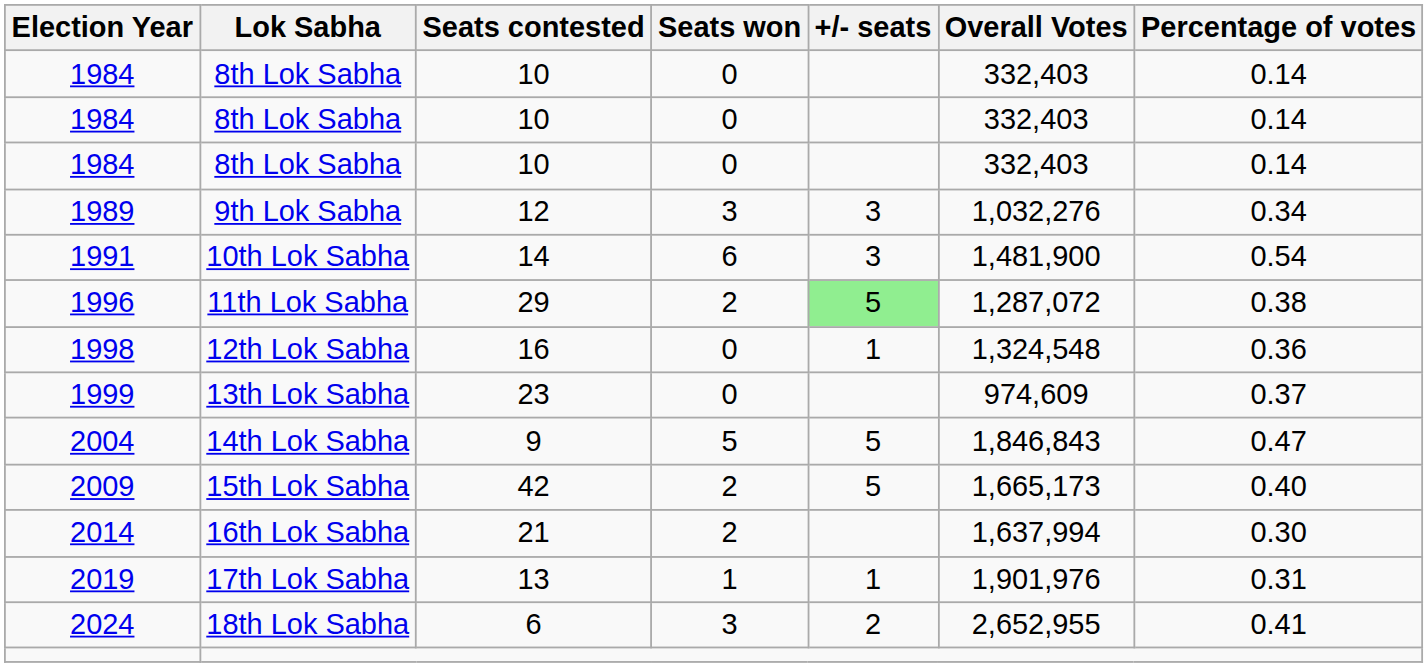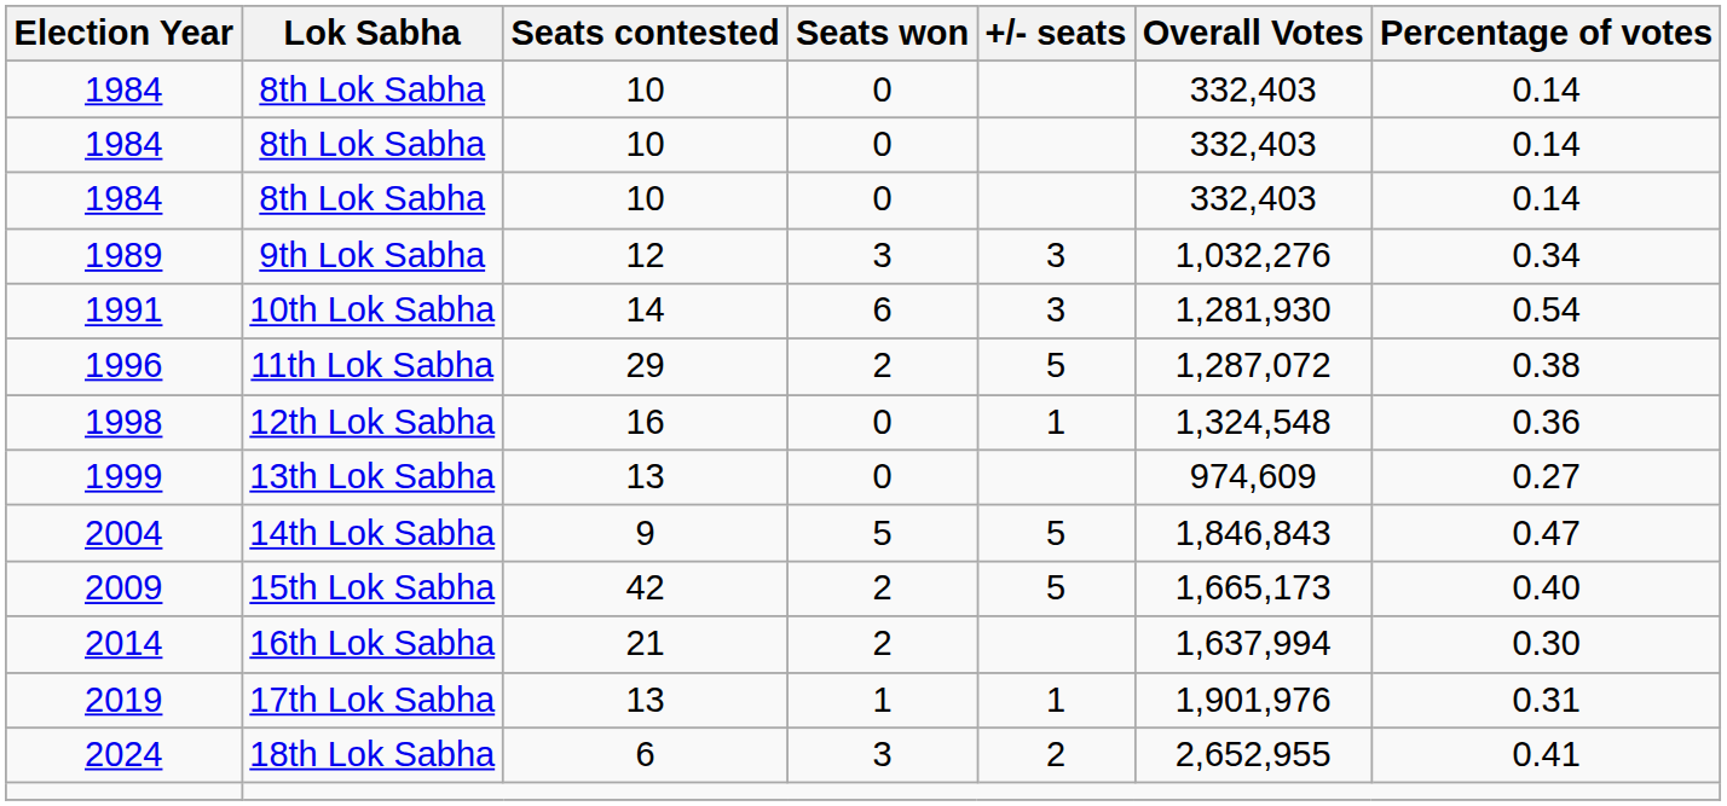1991 | Overall Votes: 1,481,900 -> 1,281,930
1996 | +/- seats: lightgreen background -> no background
1999 | Seats contested: 23 -> 13
1999 | Percentage of votes: 0.37 -> 0.27
